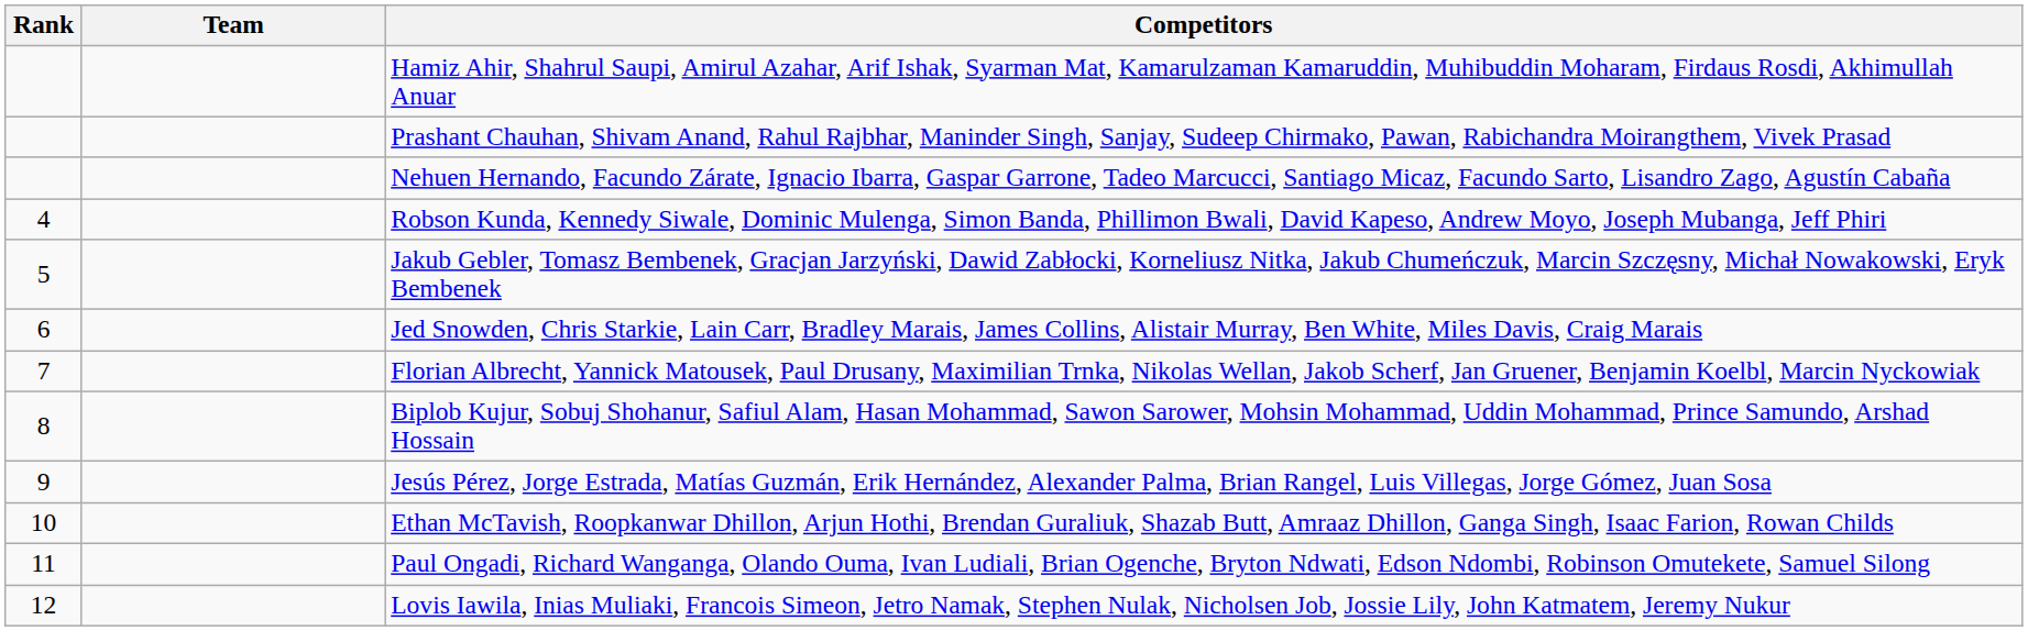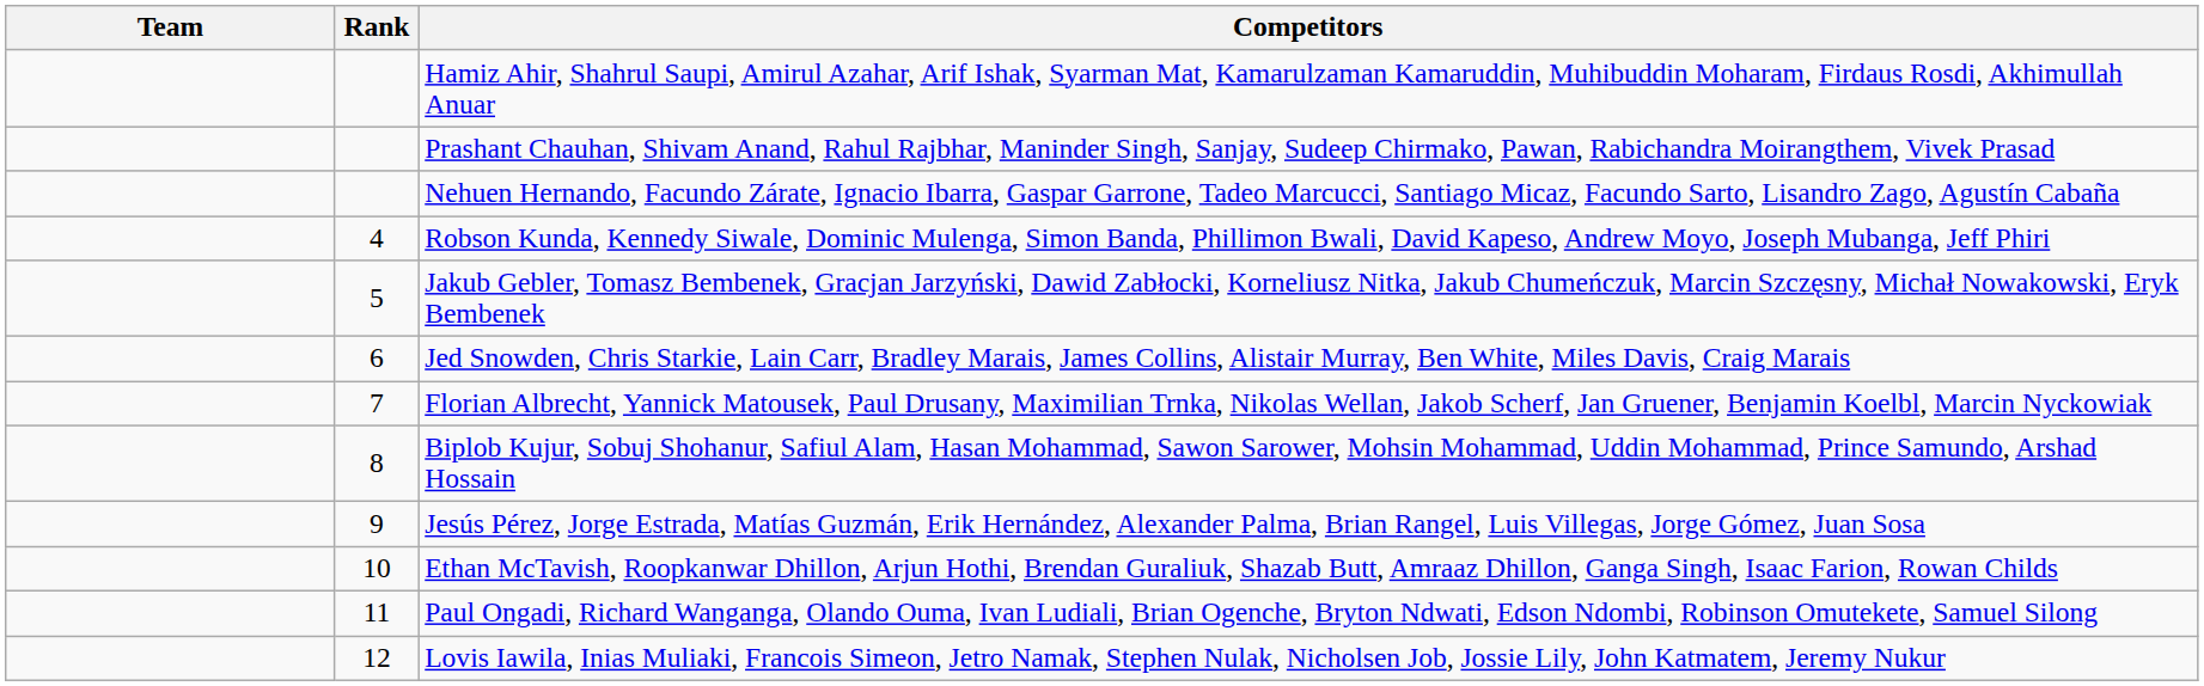columns swapped: Rank <-> Team
